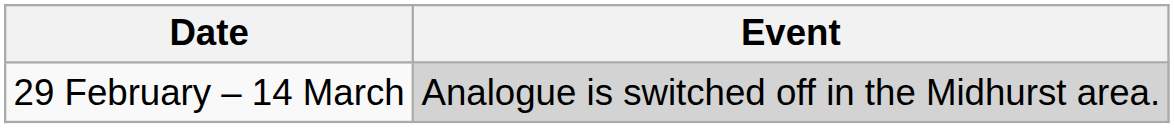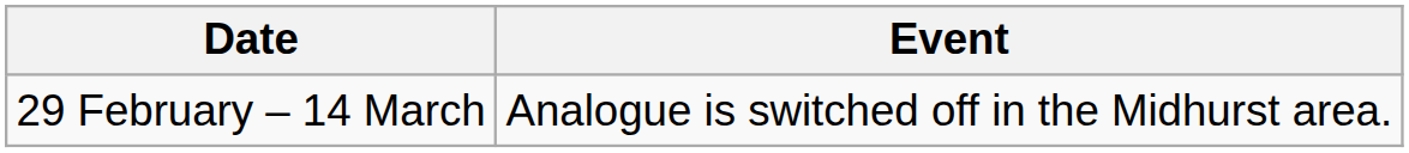29 February – 14 March | Event: lightgrey background -> no background
